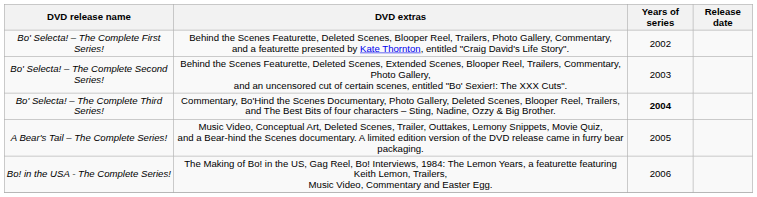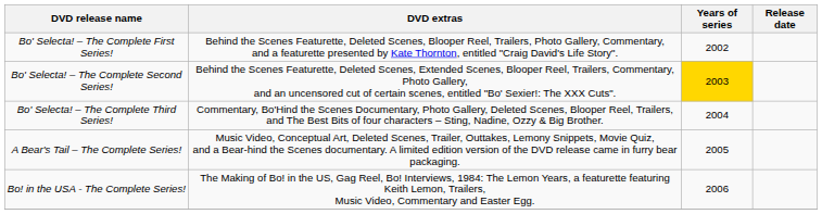Bo' Selecta! – The Complete Second Series! | Years of series: no background -> gold background
Bo' Selecta! – The Complete Third Series! | Years of series: bold -> normal
